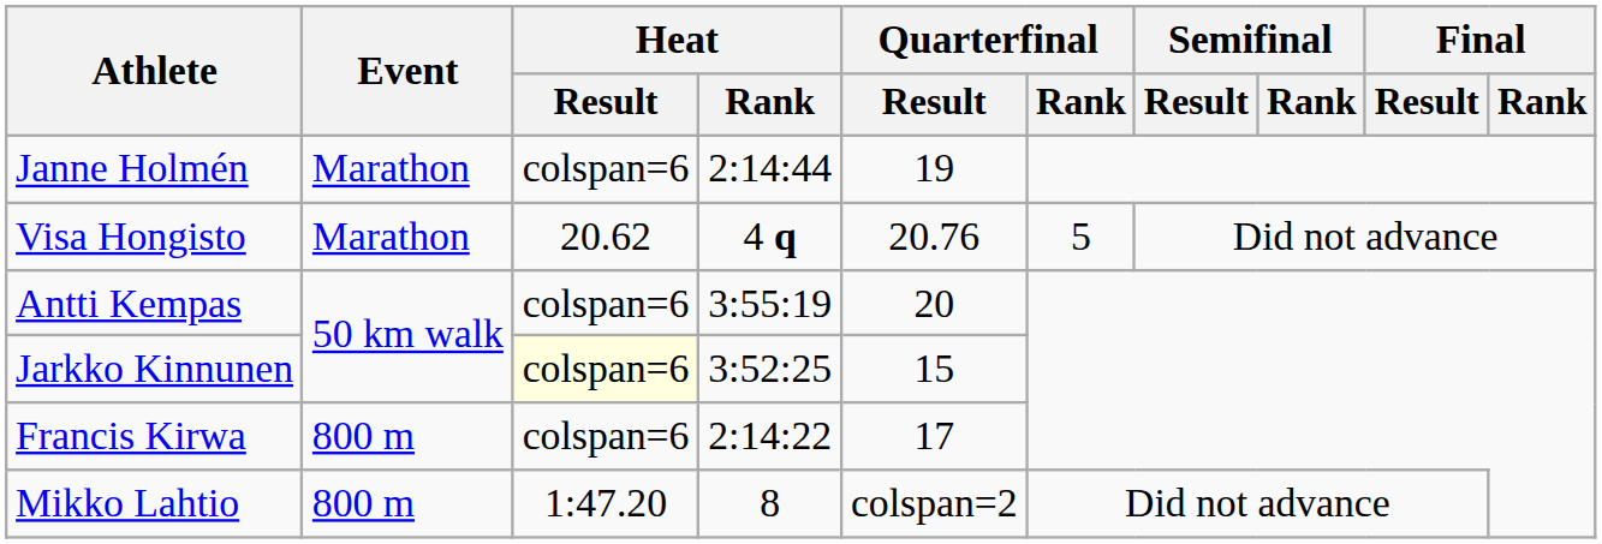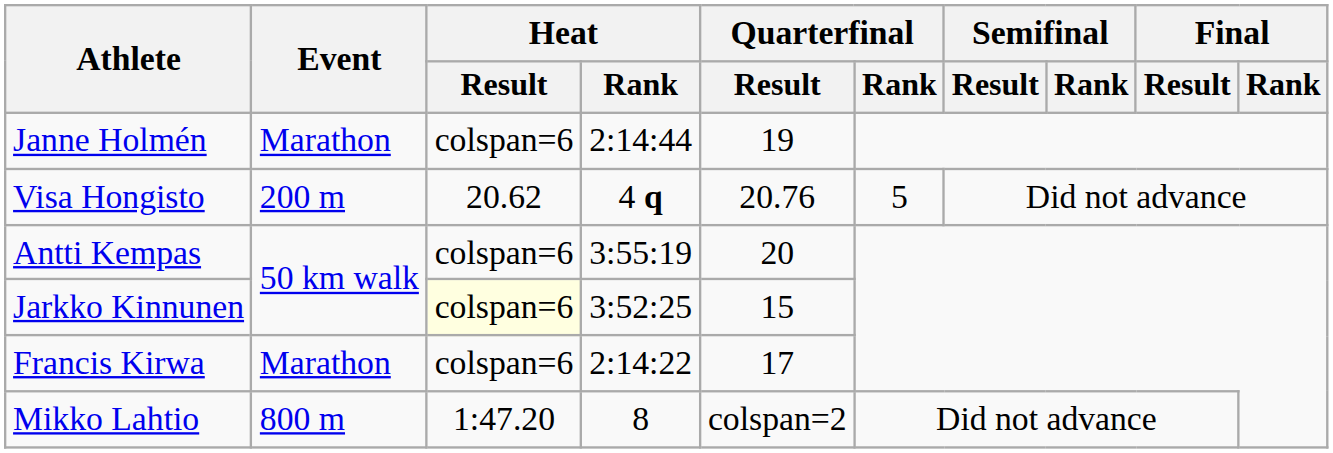Visa Hongisto | Event: Marathon -> 200 m
Francis Kirwa | Event: 800 m -> Marathon
